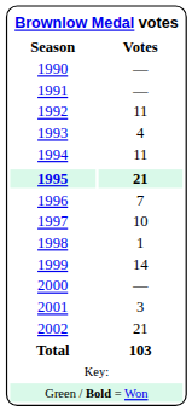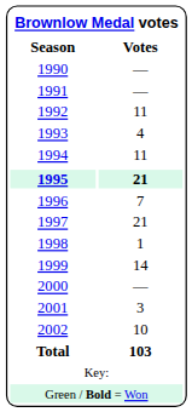1997 | Votes: 10 -> 21
2002 | Votes: 21 -> 10
